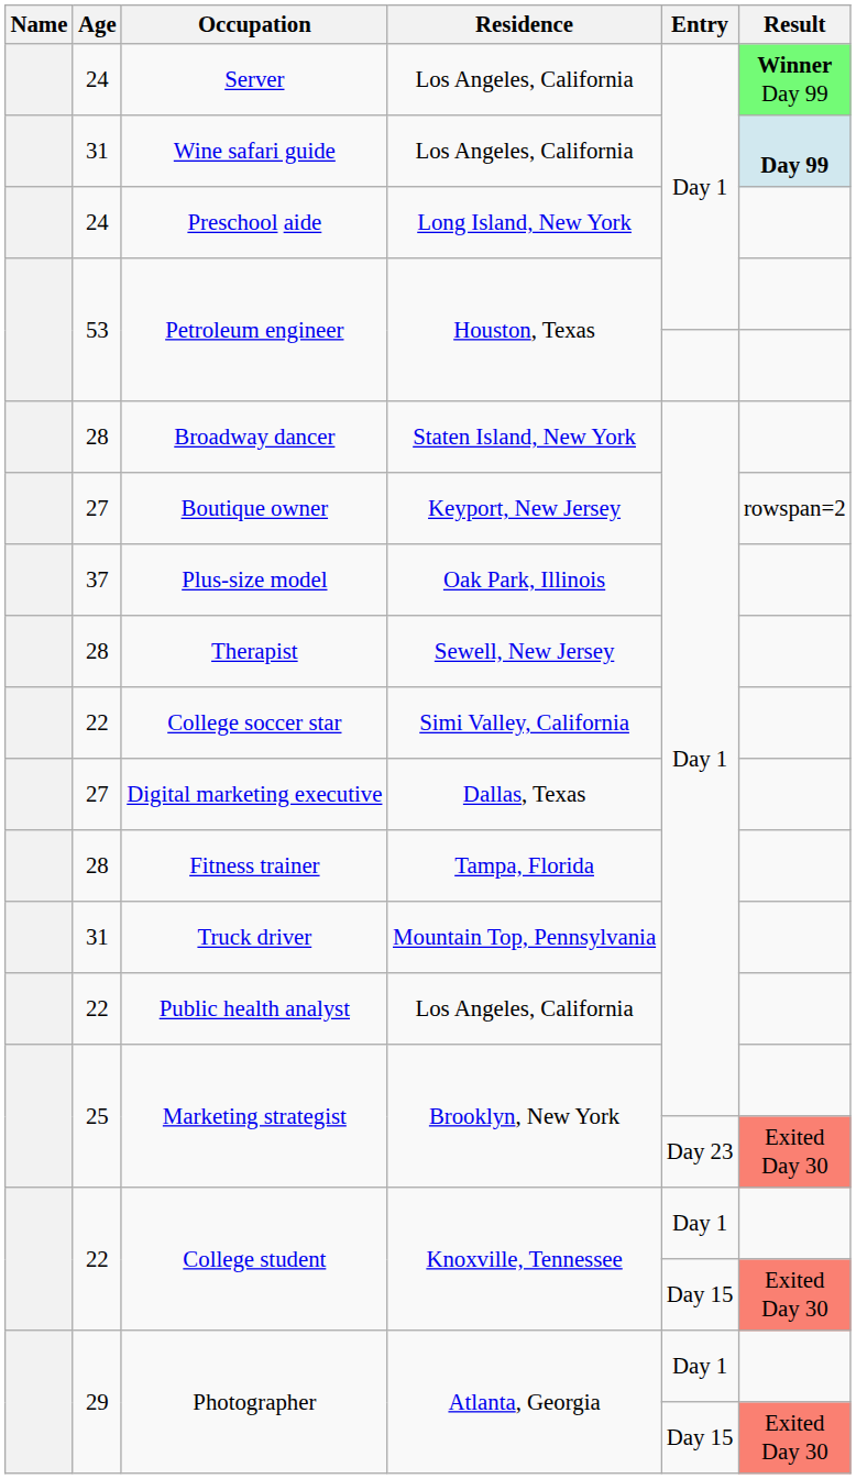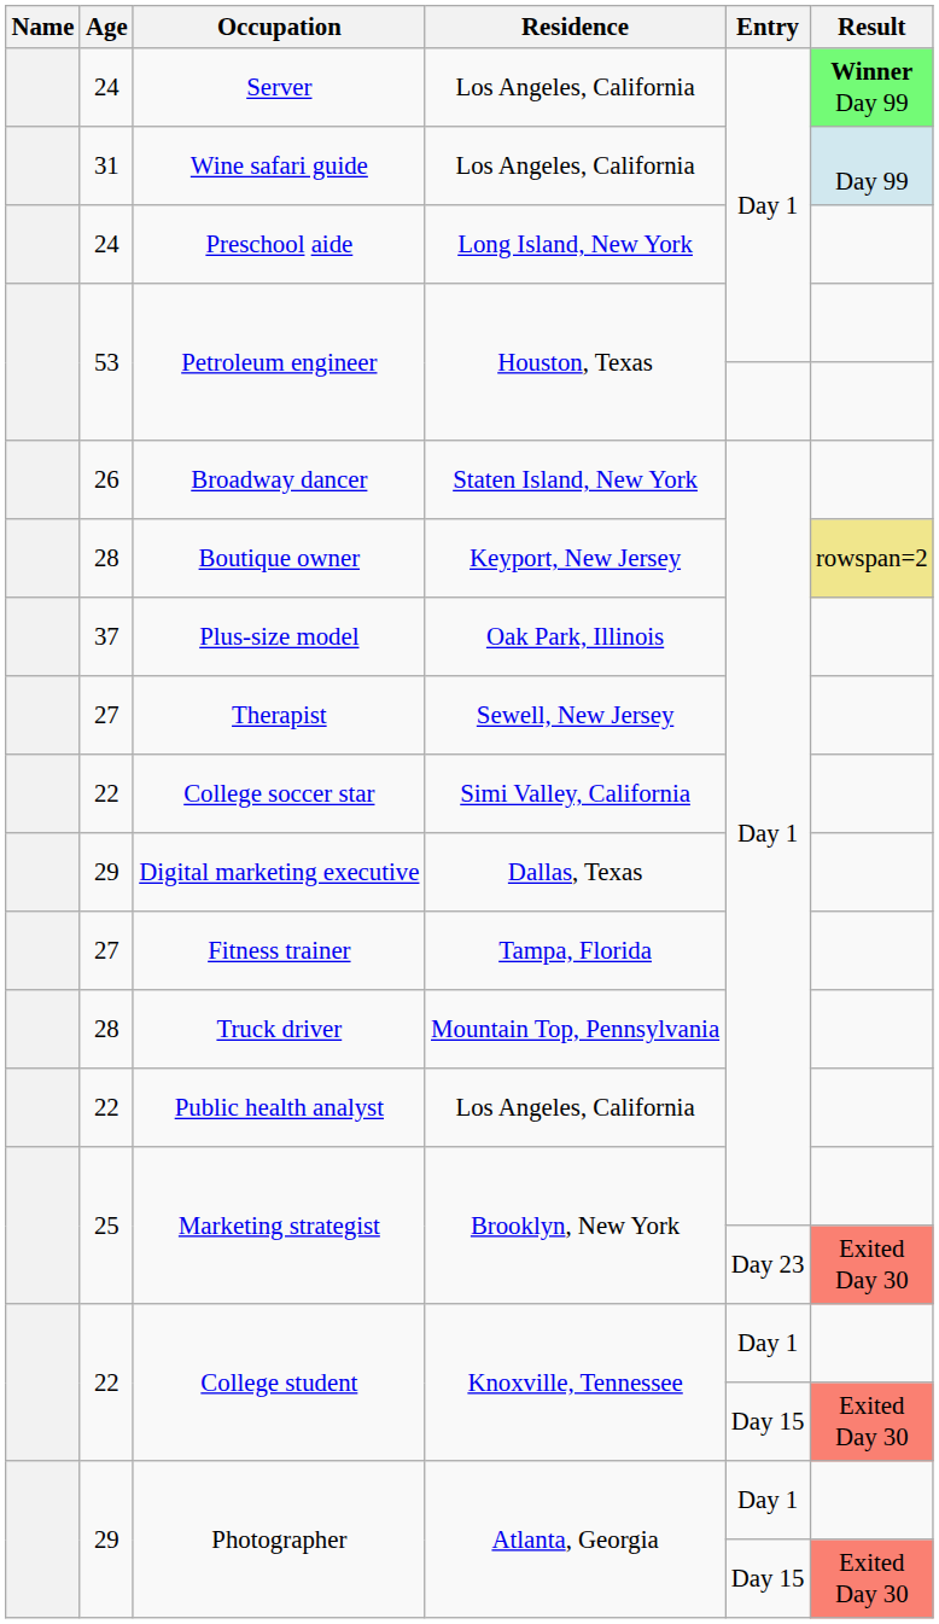Wine safari guide | Result: bold -> normal
Broadway dancer | Age: 28 -> 26
Boutique owner | Age: 27 -> 28
Boutique owner | Result: no background -> khaki background
Therapist | Age: 28 -> 27
Digital marketing executive | Age: 27 -> 29
Fitness trainer | Age: 28 -> 27
Truck driver | Age: 31 -> 28
